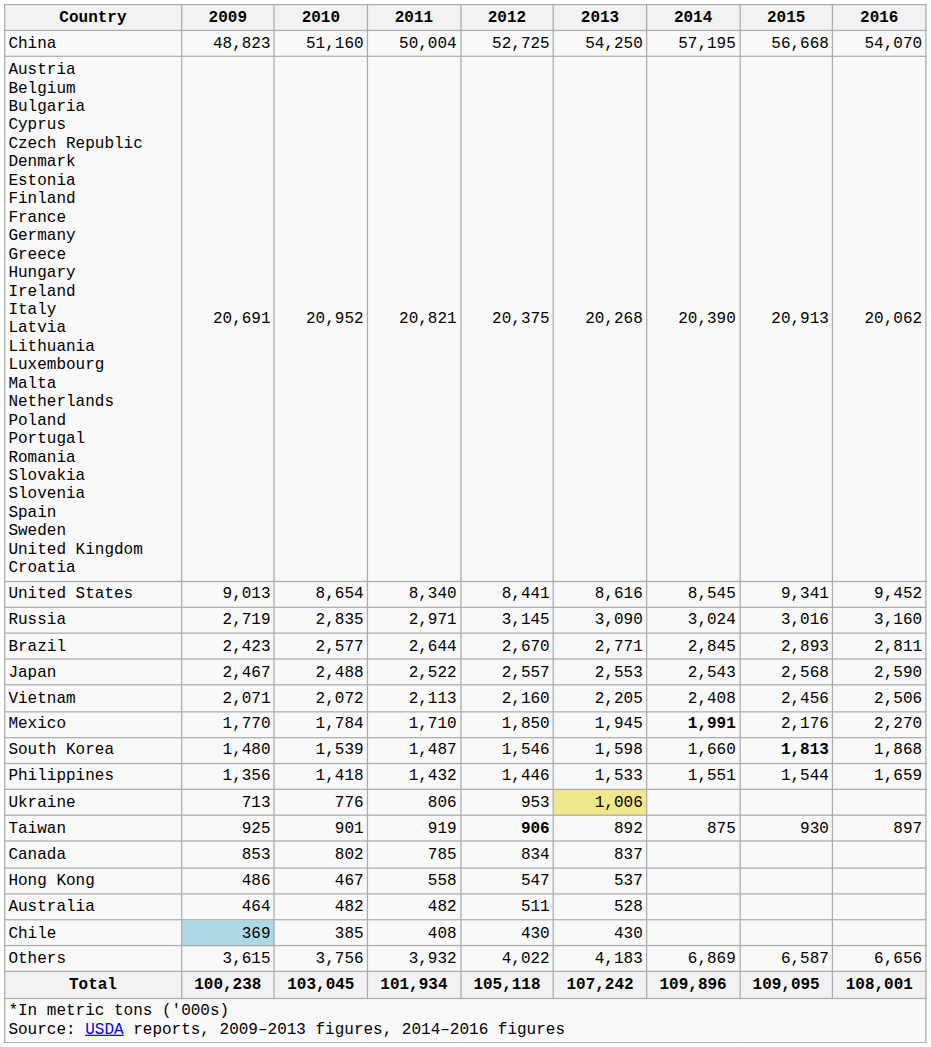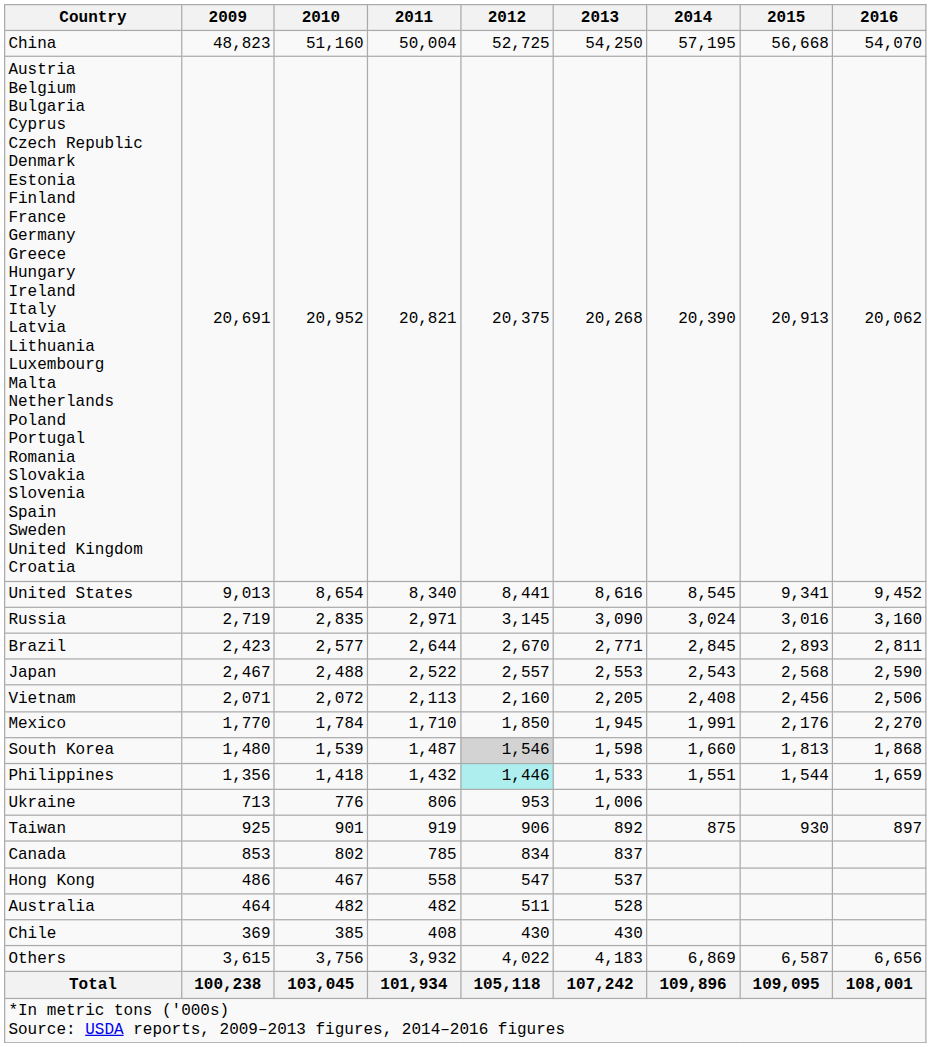Mexico | 2014: bold -> normal
South Korea | 2012: no background -> lightgrey background
South Korea | 2015: bold -> normal
Philippines | 2012: no background -> paleturquoise background
Ukraine | 2013: khaki background -> no background
Taiwan | 2012: bold -> normal
Chile | 2009: lightblue background -> no background
